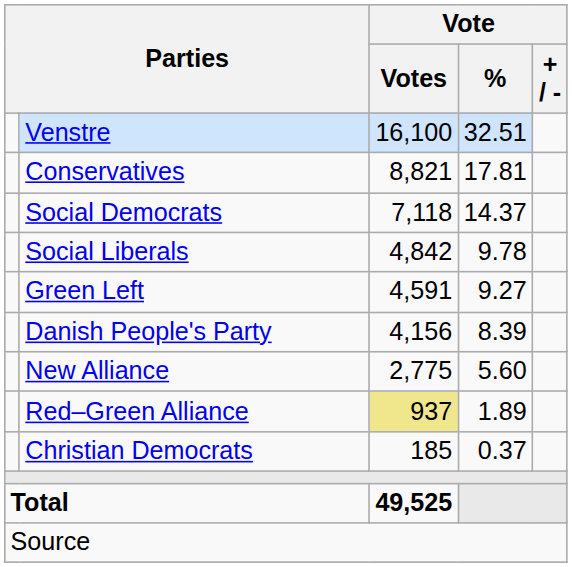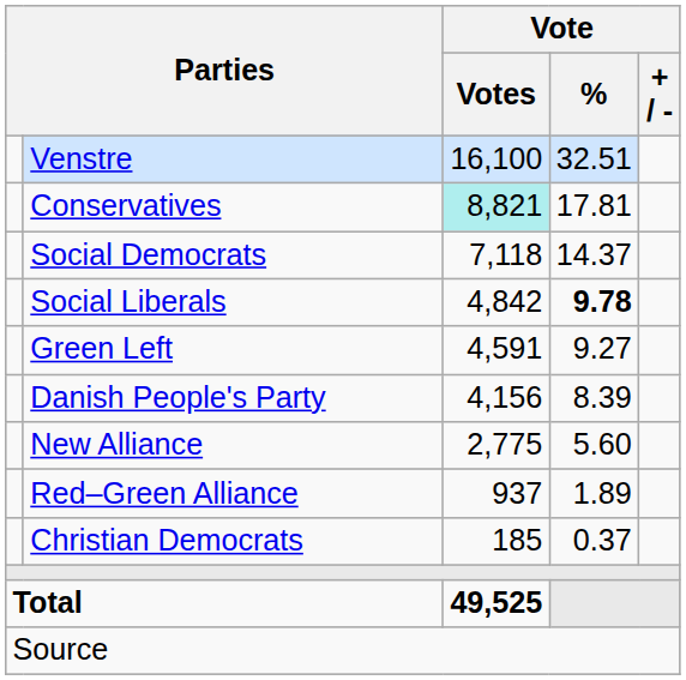Conservatives | Vote / Votes: no background -> paleturquoise background
Social Liberals | Vote / %: normal -> bold
Red–Green Alliance | Vote / Votes: khaki background -> no background
